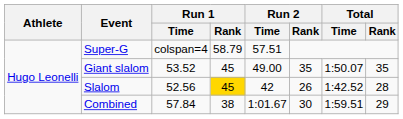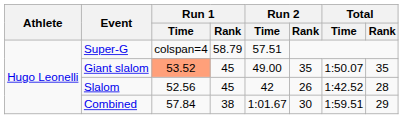Giant slalom | Run 1 / Time: no background -> lightsalmon background
Slalom | Run 1 / Rank: gold background -> no background
